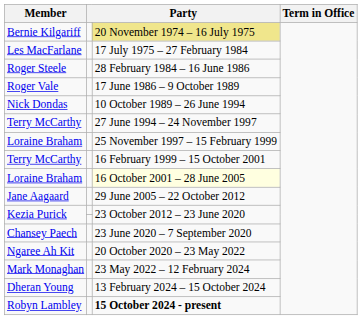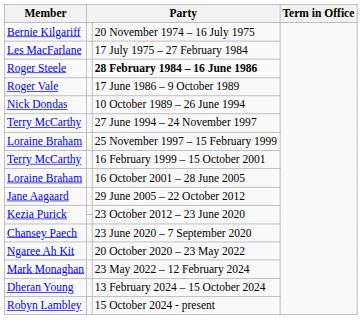20 November 1974 – 16 July 1975 | column 3: khaki background -> no background
28 February 1984 – 16 June 1986 | column 3: normal -> bold
16 October 2001 – 28 June 2005 | column 3: lightyellow background -> no background
15 October 2024 - present | column 3: bold -> normal
